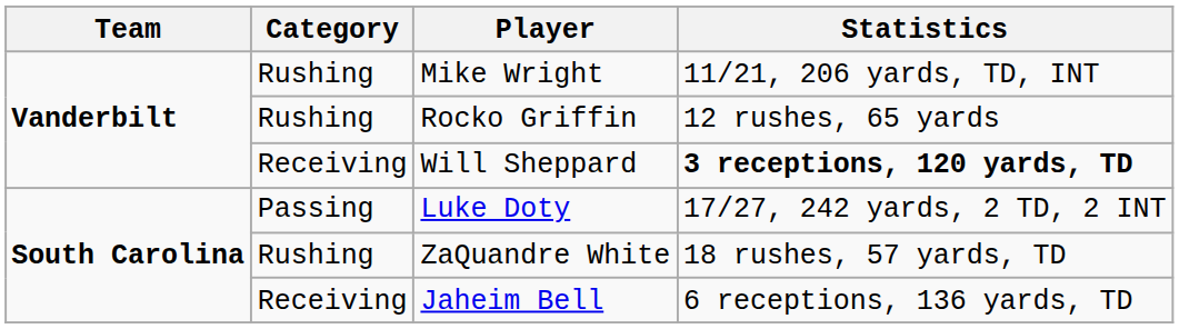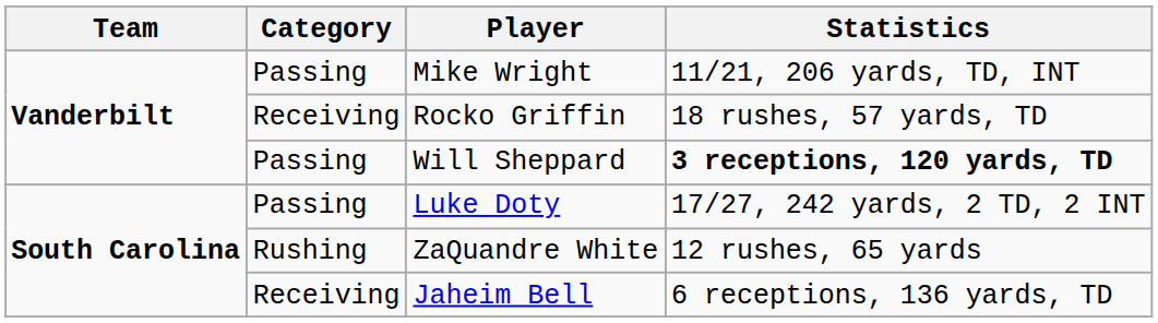Mike Wright | Category: Rushing -> Passing
Rocko Griffin | Category: Rushing -> Receiving
Rocko Griffin | Statistics: 12 rushes, 65 yards -> 18 rushes, 57 yards, TD
Will Sheppard | Category: Receiving -> Passing
ZaQuandre White | Statistics: 18 rushes, 57 yards, TD -> 12 rushes, 65 yards
